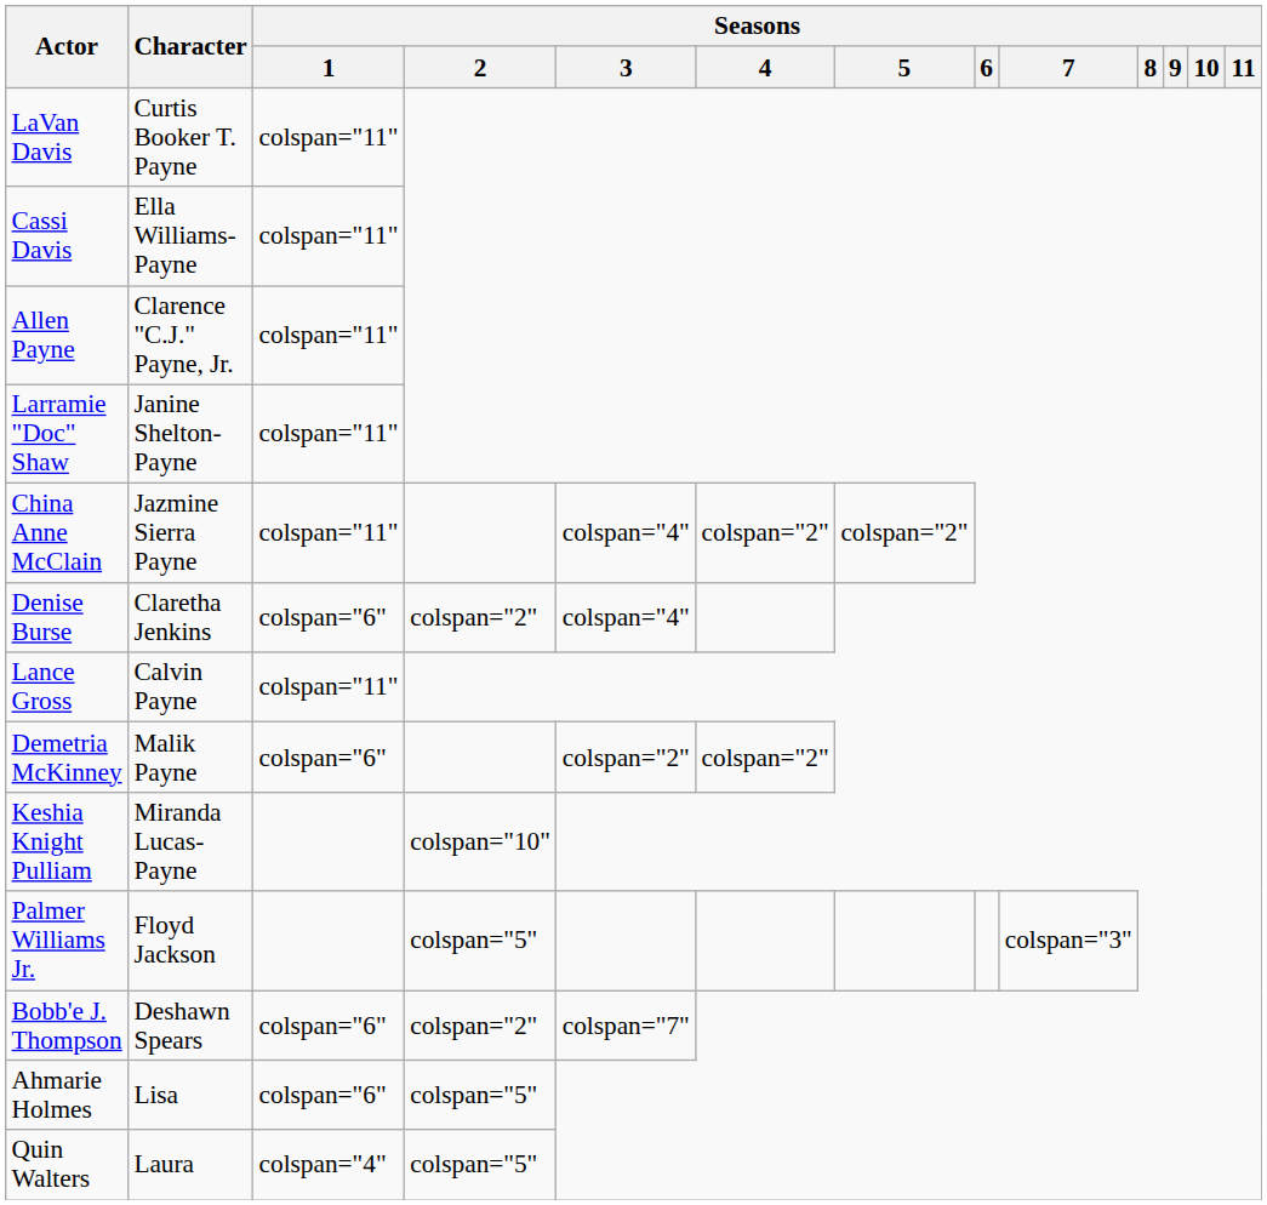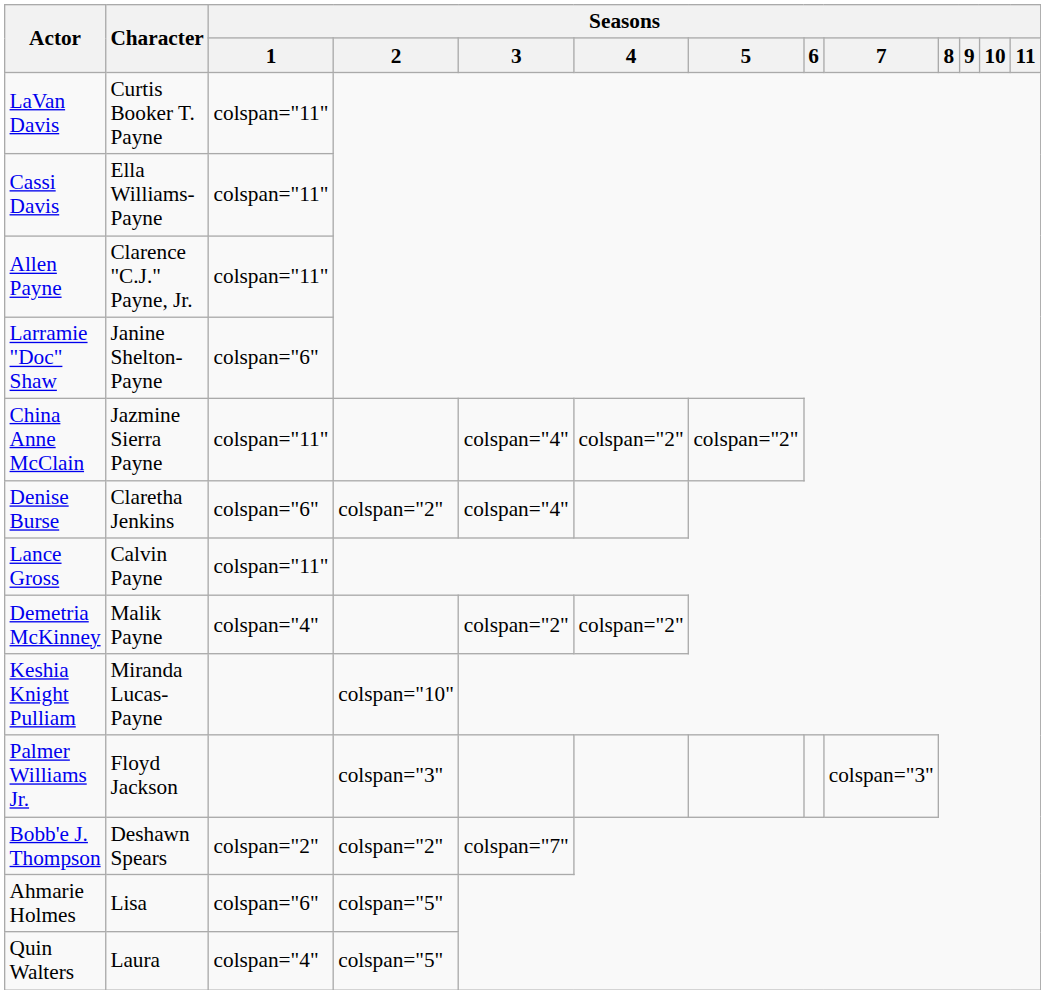Larramie "Doc" Shaw | Seasons / 1: colspan="11" -> colspan="6"
Demetria McKinney | Seasons / 1: colspan="6" -> colspan="4"
Palmer Williams Jr. | Seasons / 2: colspan="5" -> colspan="3"
Bobb'e J. Thompson | Seasons / 1: colspan="6" -> colspan="2"
